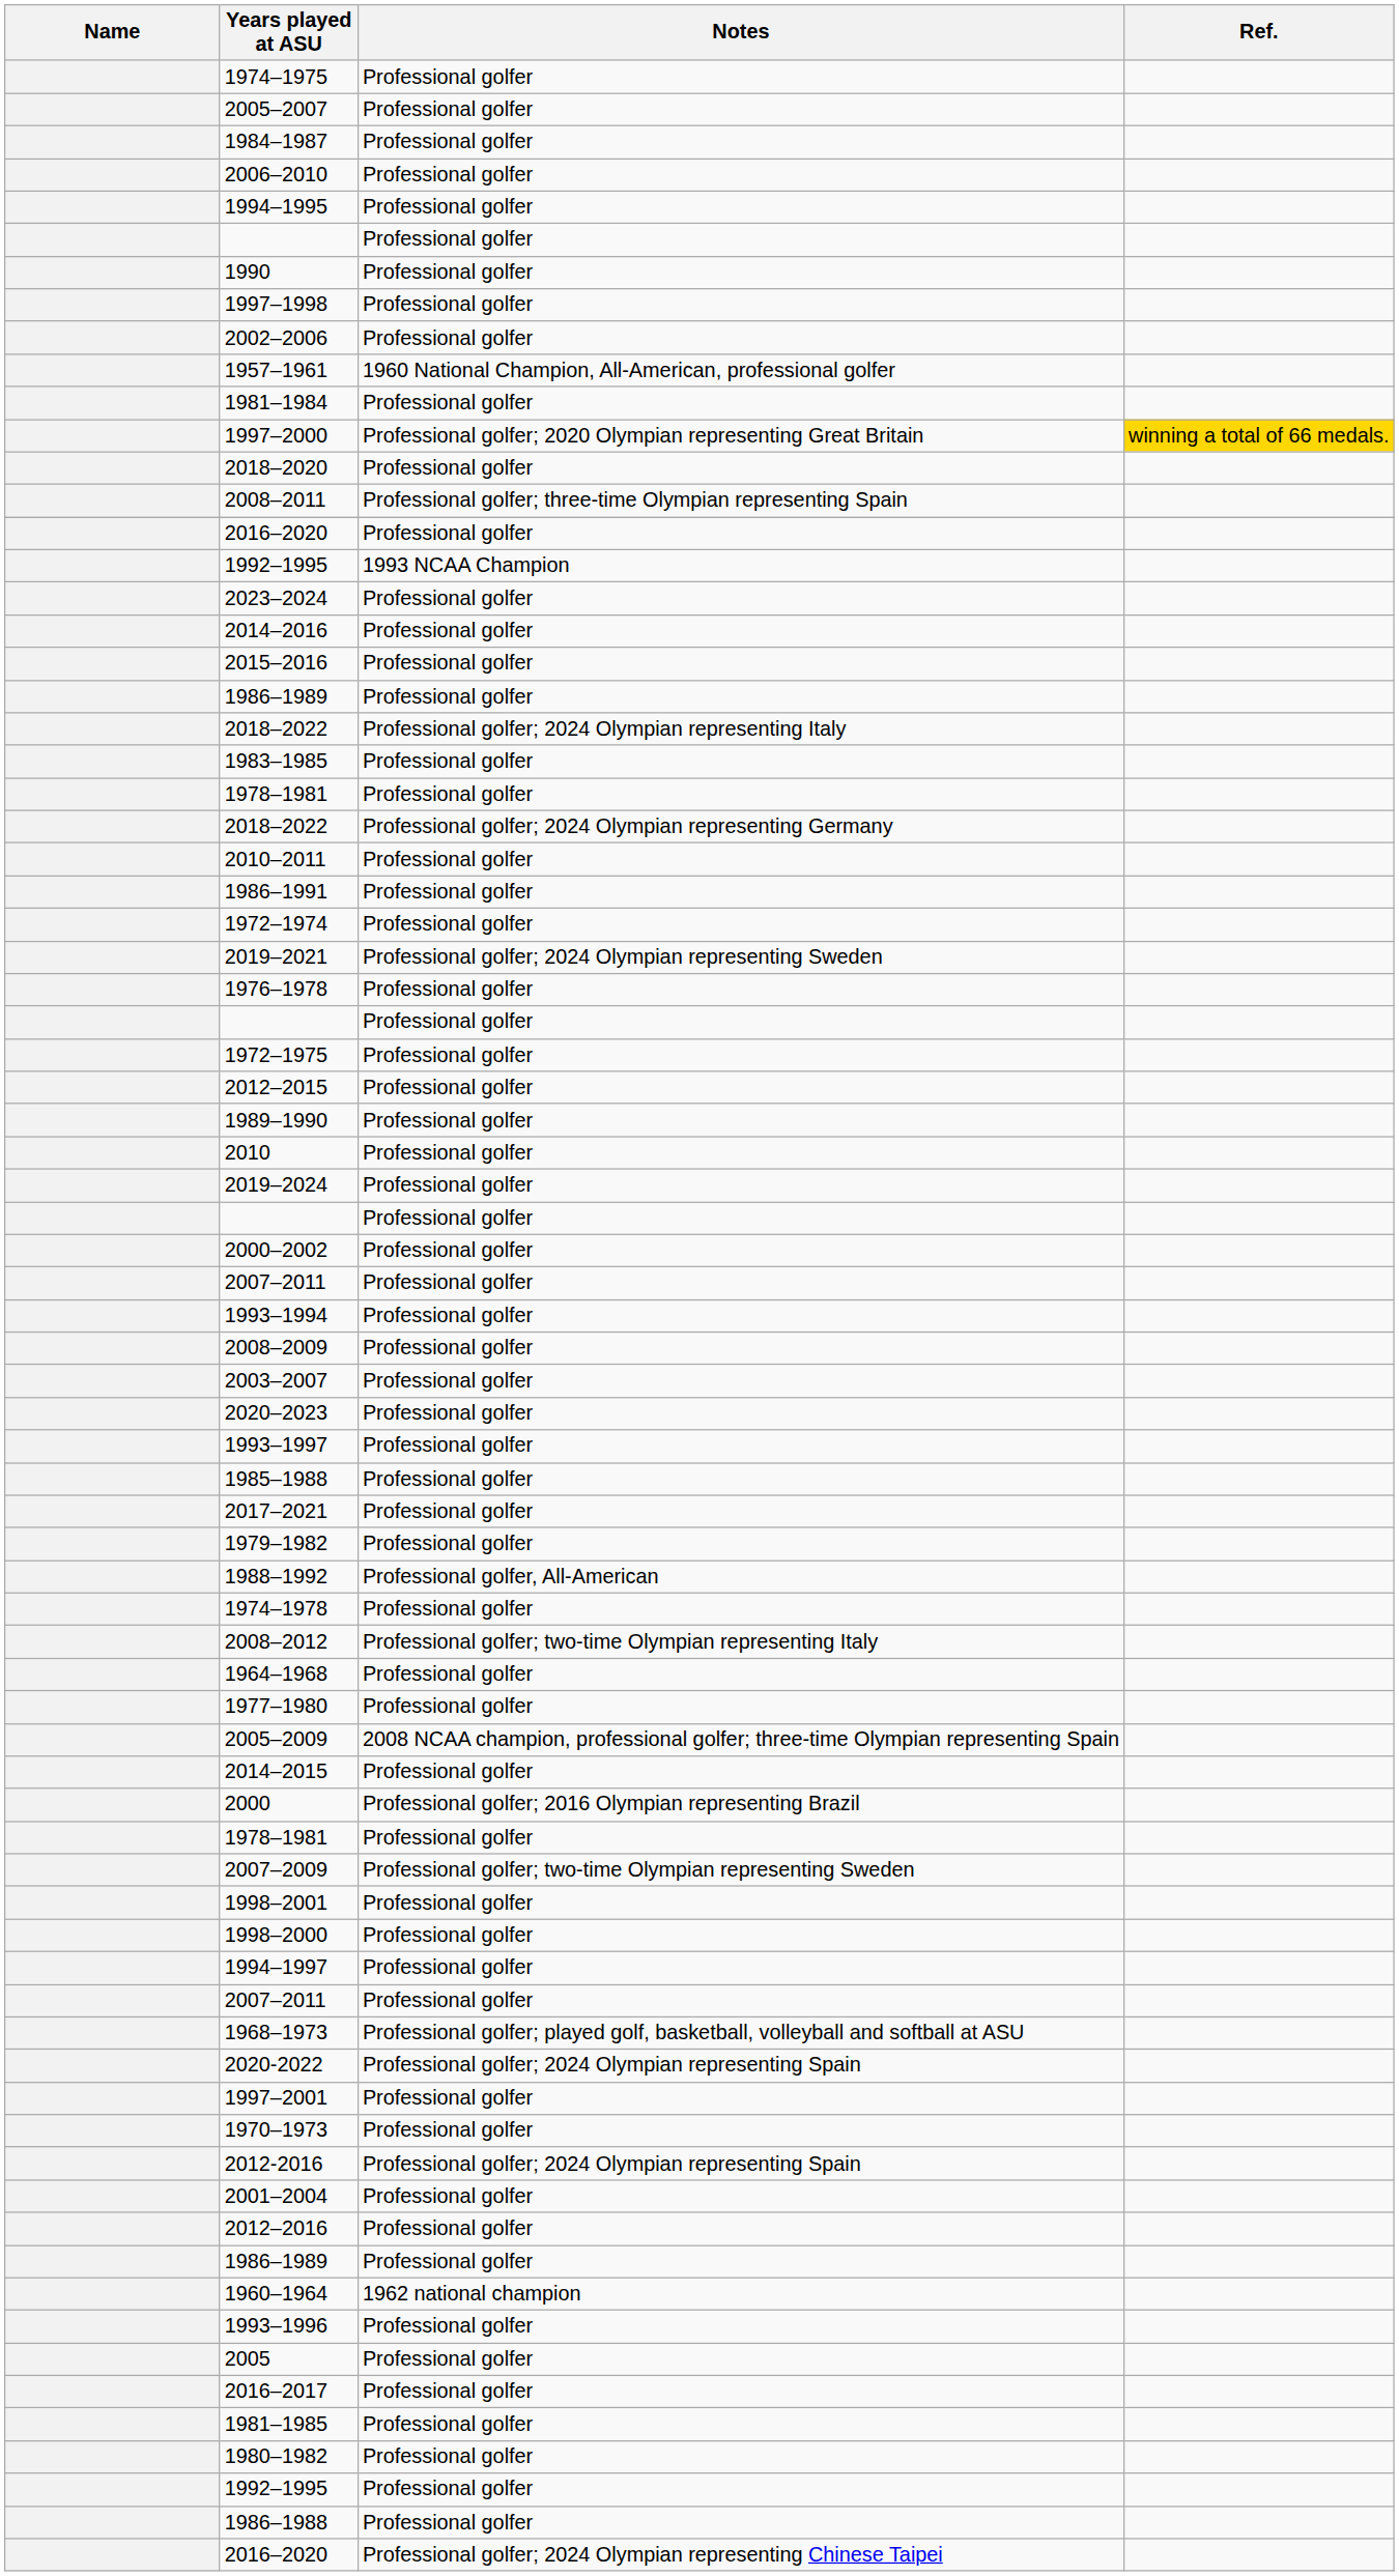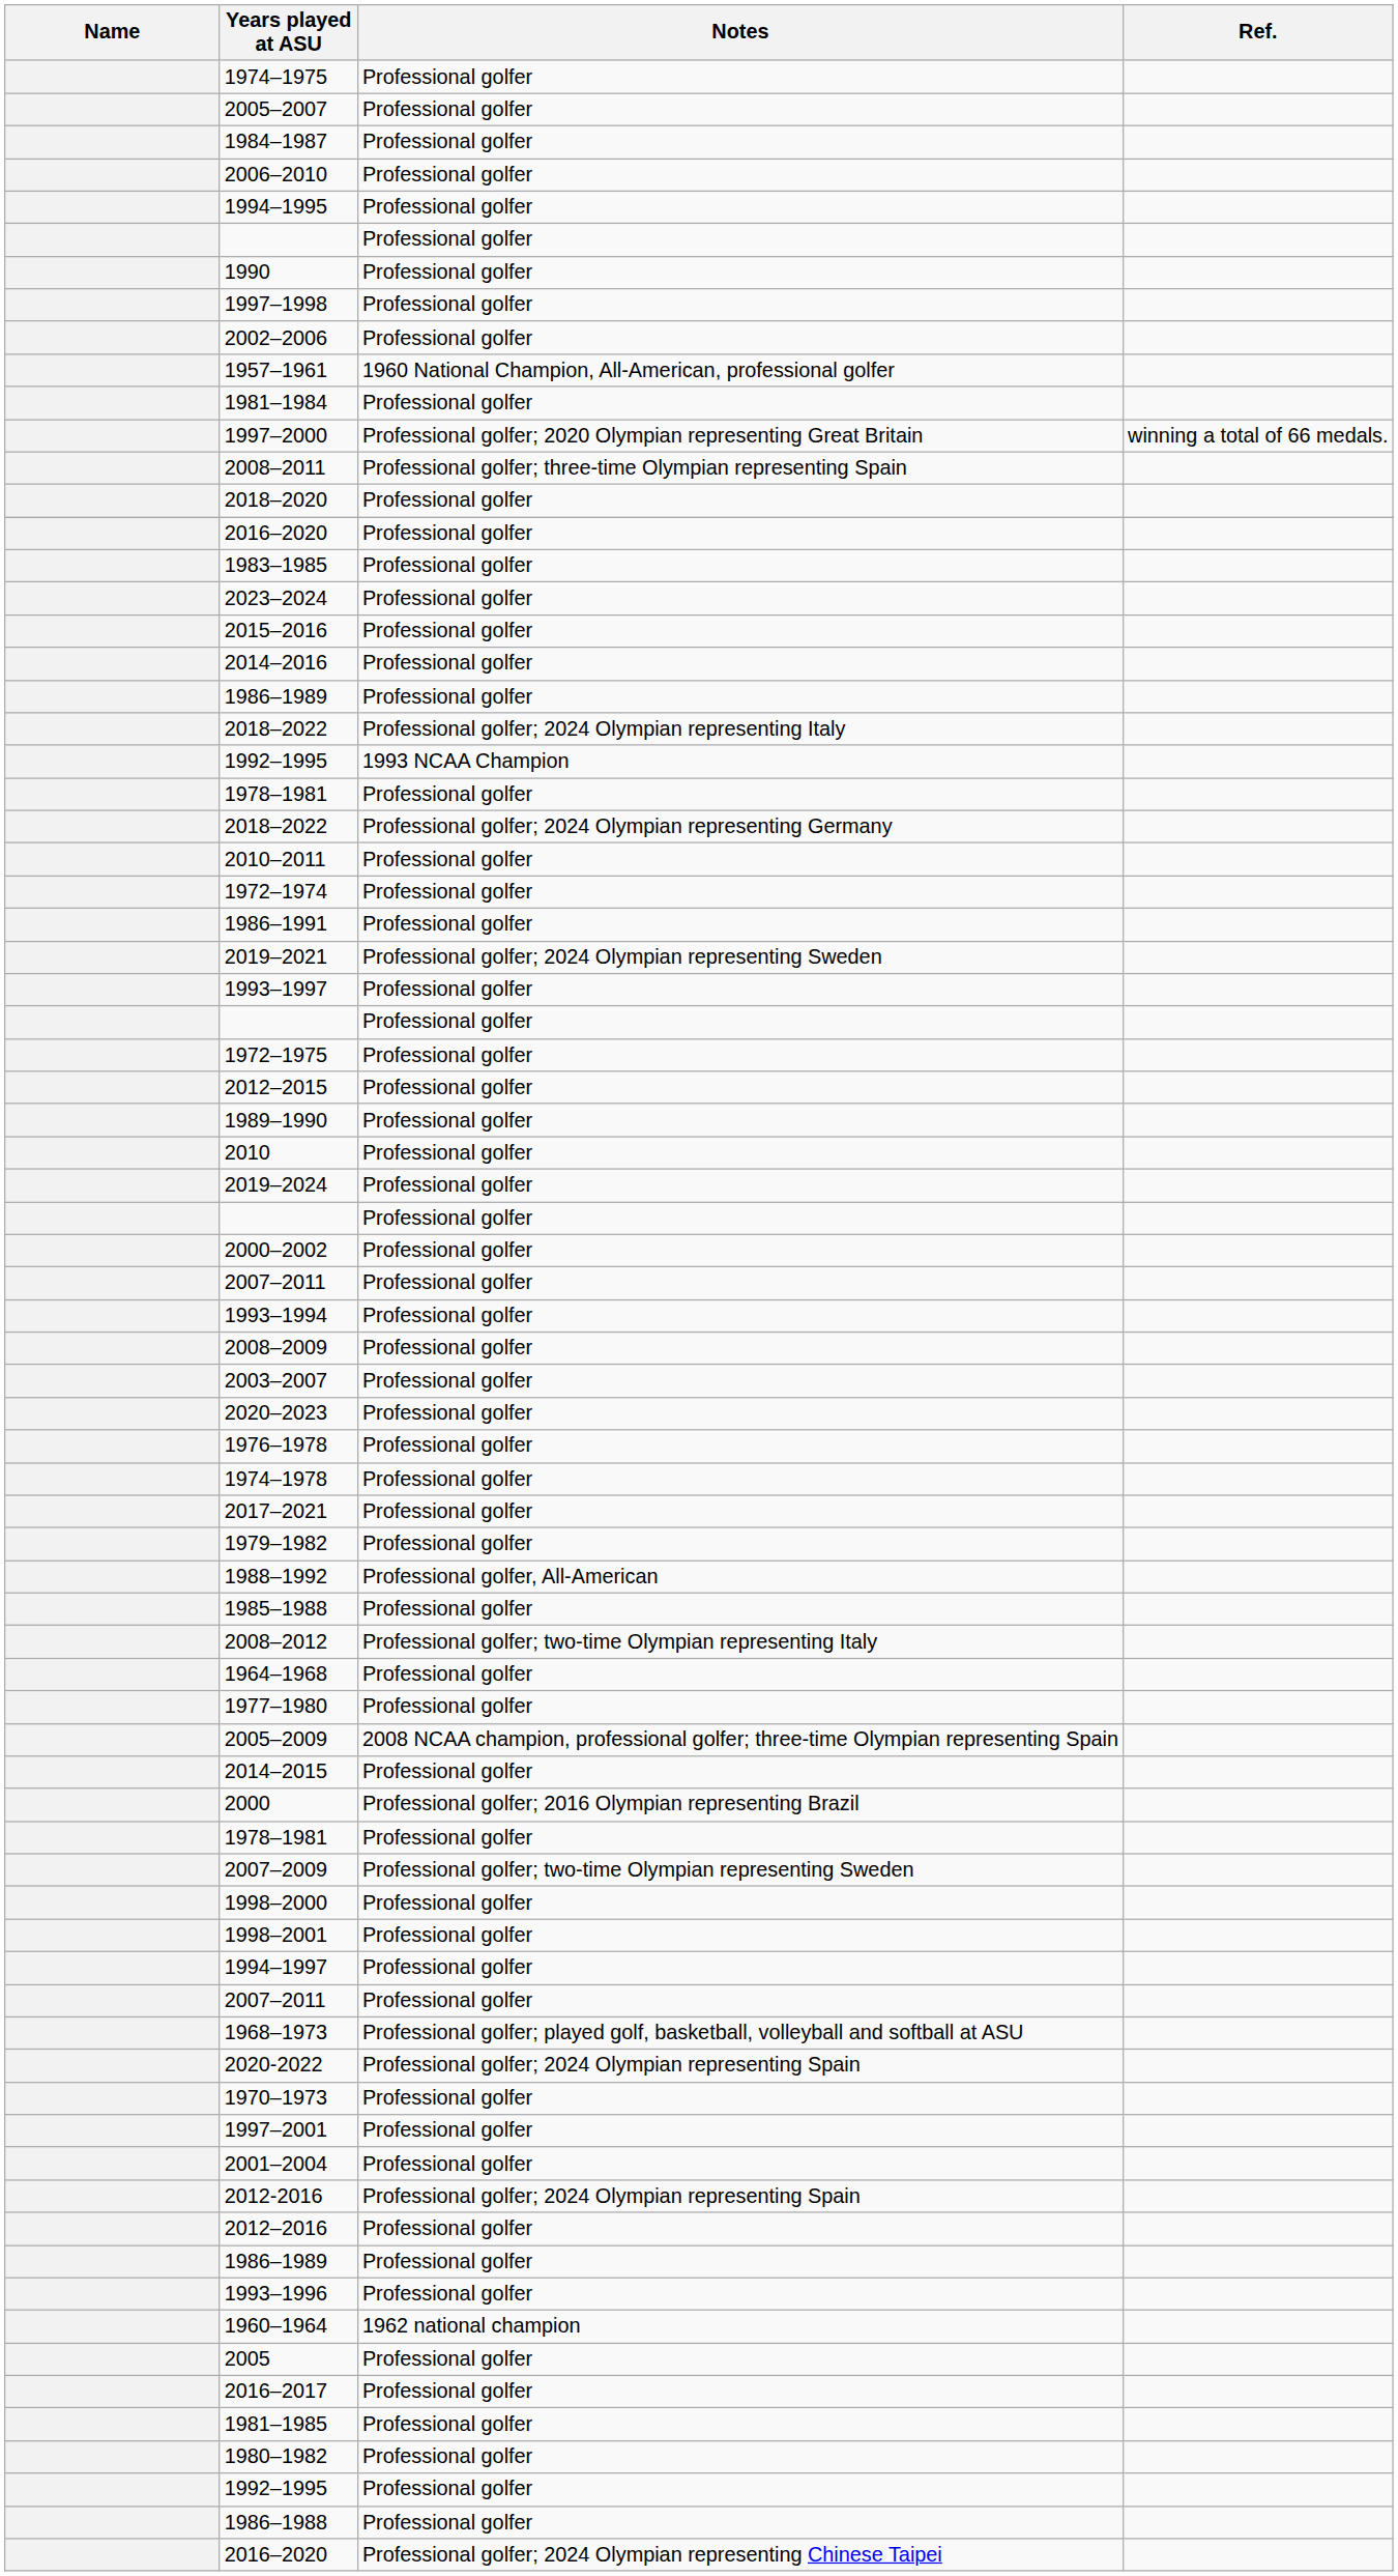1997–2000 | Ref.: gold background -> no background
rows swapped: 2018–2020 <-> 2008–2011
rows swapped: 1992–1995 / 1993 NCAA Champion <-> 1983–1985
rows swapped: 2015–2016 <-> 2014–2016
rows swapped: 1986–1991 <-> 1972–1974
rows swapped: 1993–1997 <-> 1976–1978
rows swapped: 1985–1988 <-> 1974–1978
rows swapped: 1998–2000 <-> 1998–2001
rows swapped: 1970–1973 <-> 1997–2001
rows swapped: 2012-2016 <-> 2001–2004
rows swapped: 1993–1996 <-> 1960–1964
